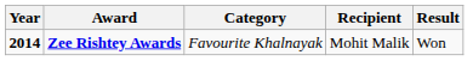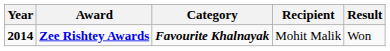Zee Rishtey Awards | Category: normal -> bold
